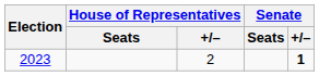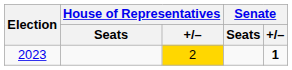2023 | House of Representatives / +/–: no background -> gold background
